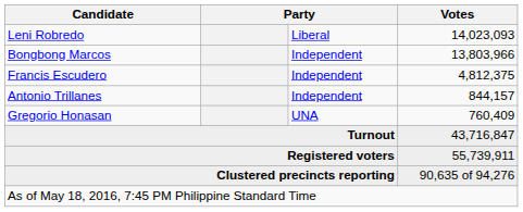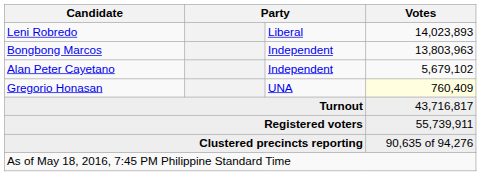Leni Robredo | Votes: 14,023,093 -> 14,023,893
Bongbong Marcos | Votes: 13,803,966 -> 13,803,963
+ row: Alan Peter Cayetano | Independent | 5,679,102
- row: Francis Escudero | Independent | 4,812,375
- row: Antonio Trillanes | Independent | 844,157
Gregorio Honasan | Votes: no background -> lightyellow background
Turnout | Votes: 43,716,847 -> 43,716,817
